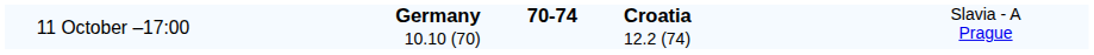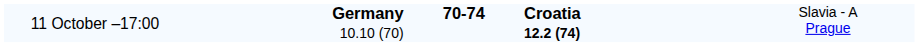10.10 (70) | column 4: normal -> bold
